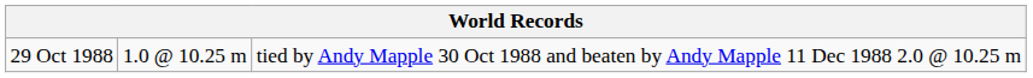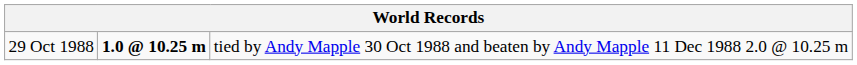29 Oct 1988 | column 2: normal -> bold
